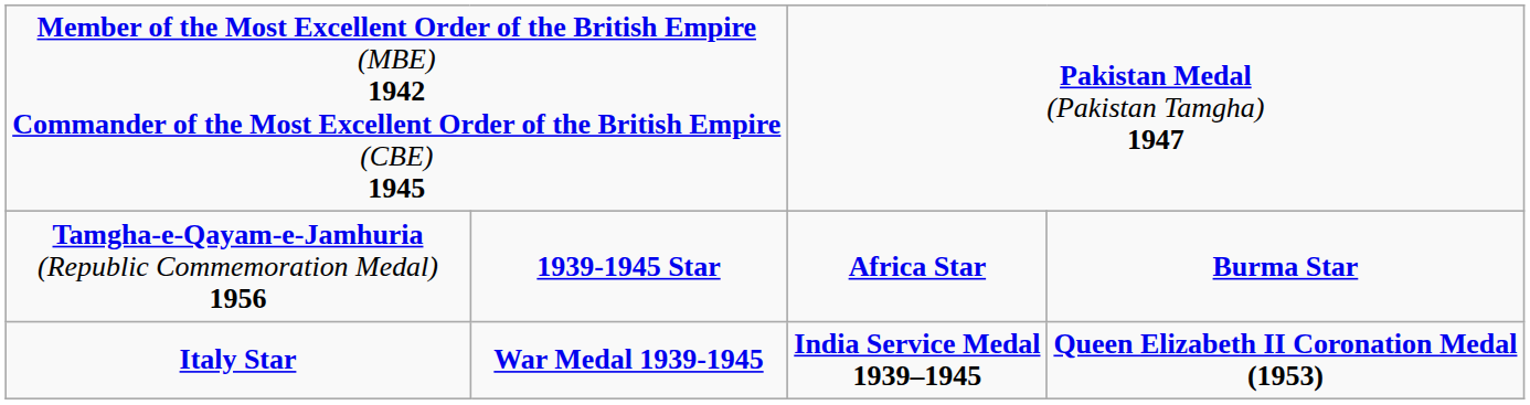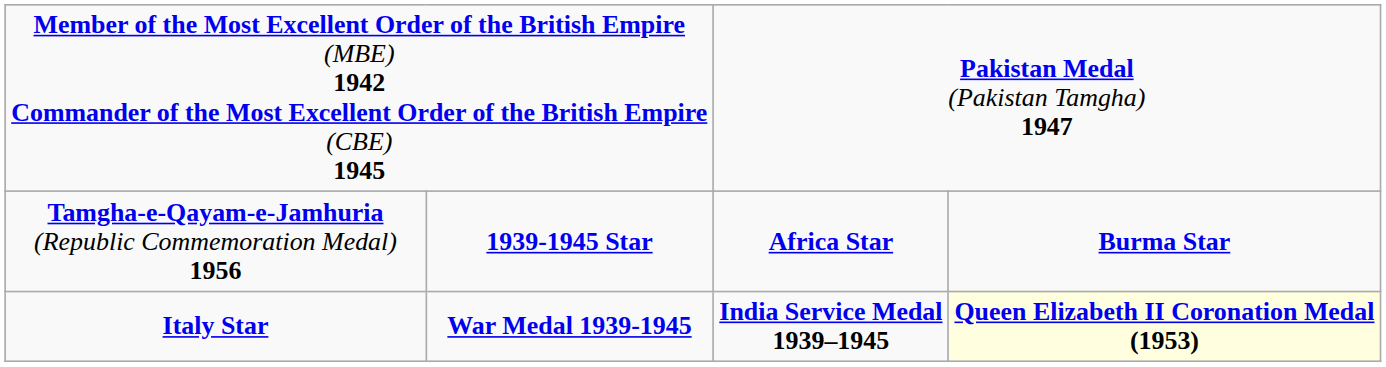Italy Star | column 4: no background -> lightyellow background
